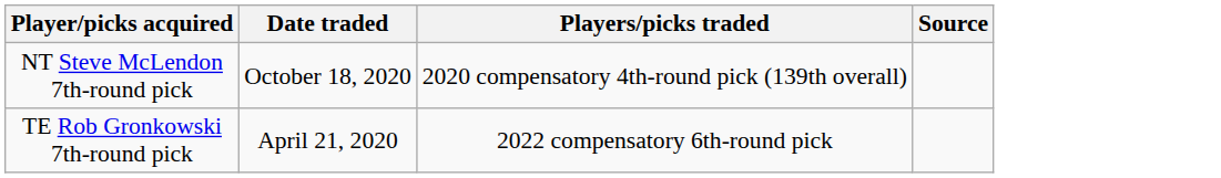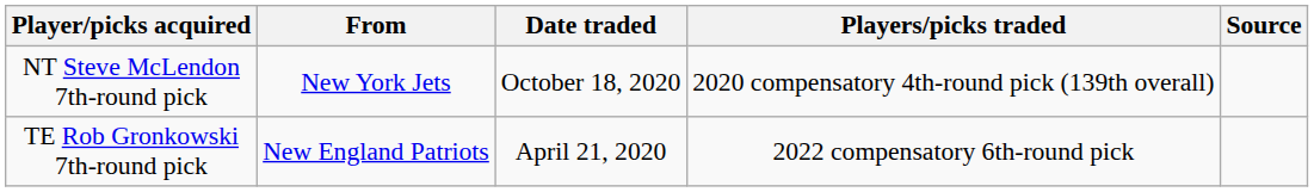+ column: From | New York Jets | New England Patriots
